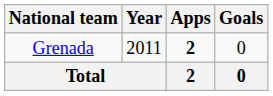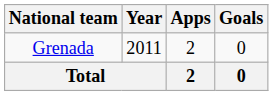Grenada | Apps: bold -> normal
